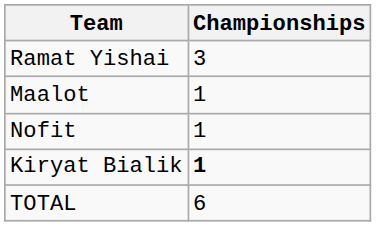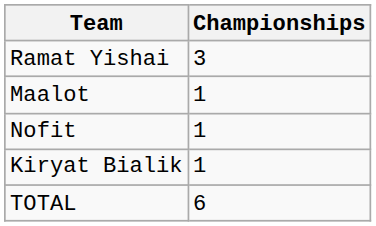Kiryat Bialik | Championships: bold -> normal
